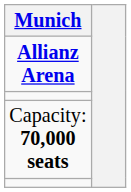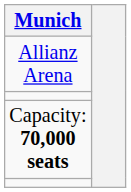row 2 | Munich: bold -> normal
